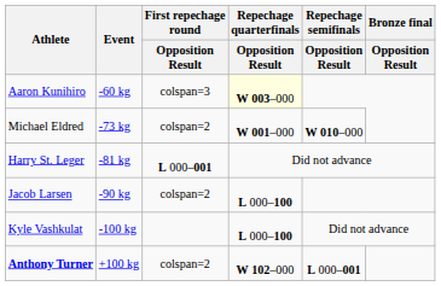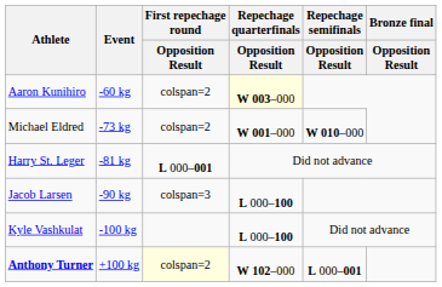Aaron Kunihiro | First repechage round / Opposition Result: colspan=3 -> colspan=2
Jacob Larsen | First repechage round / Opposition Result: colspan=2 -> colspan=3
Anthony Turner | First repechage round / Opposition Result: no background -> lightyellow background
